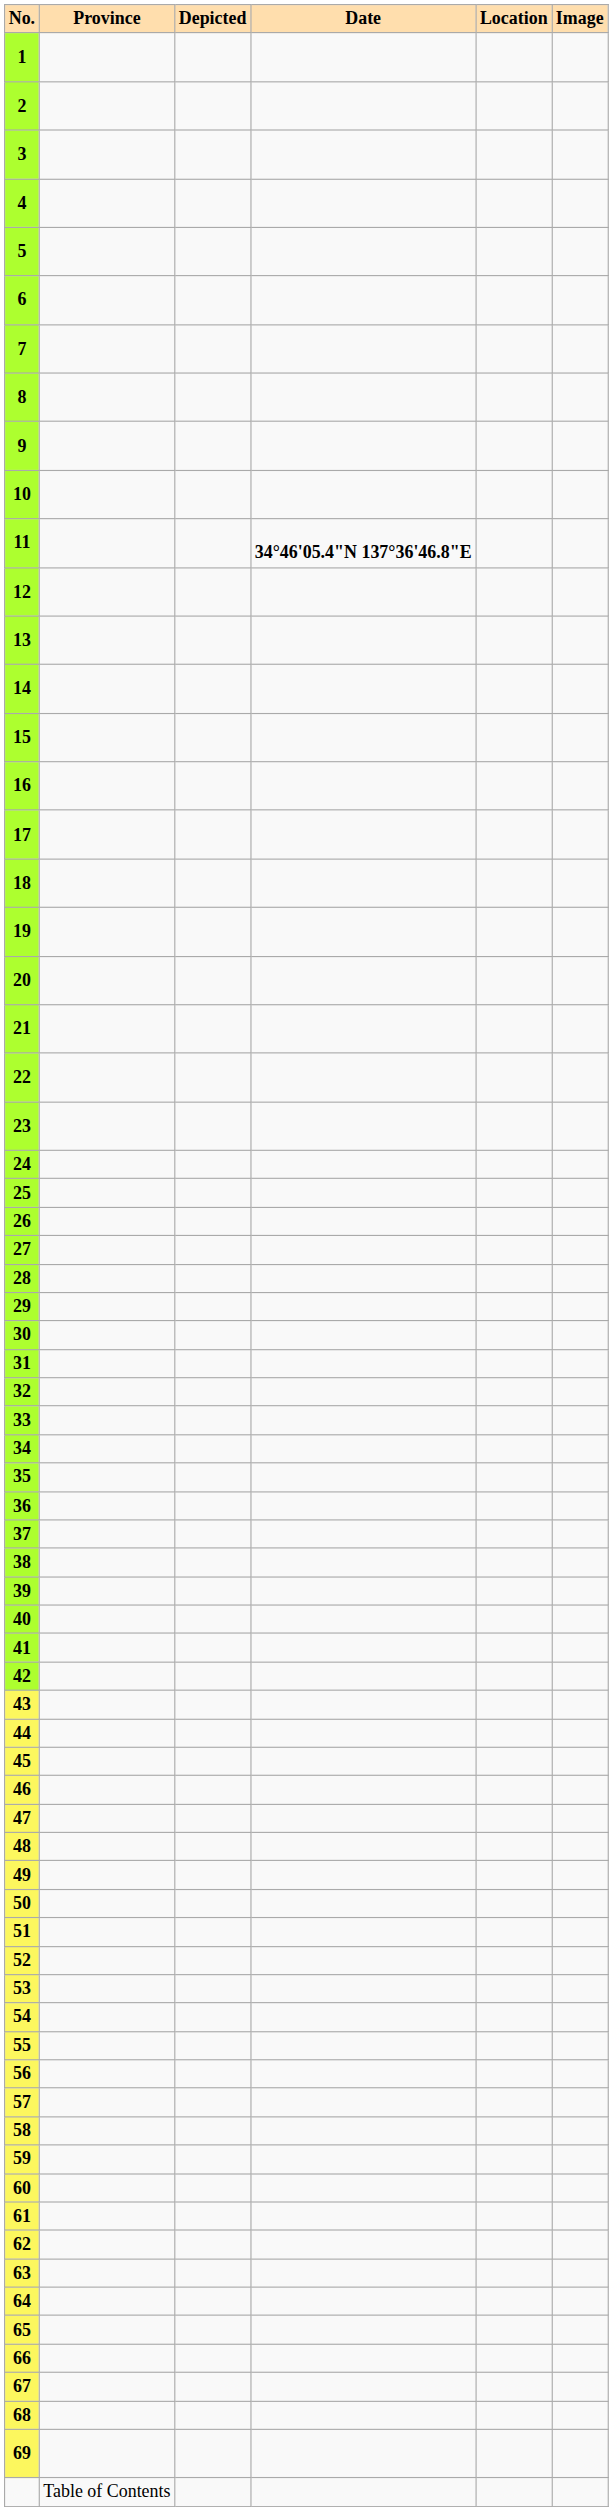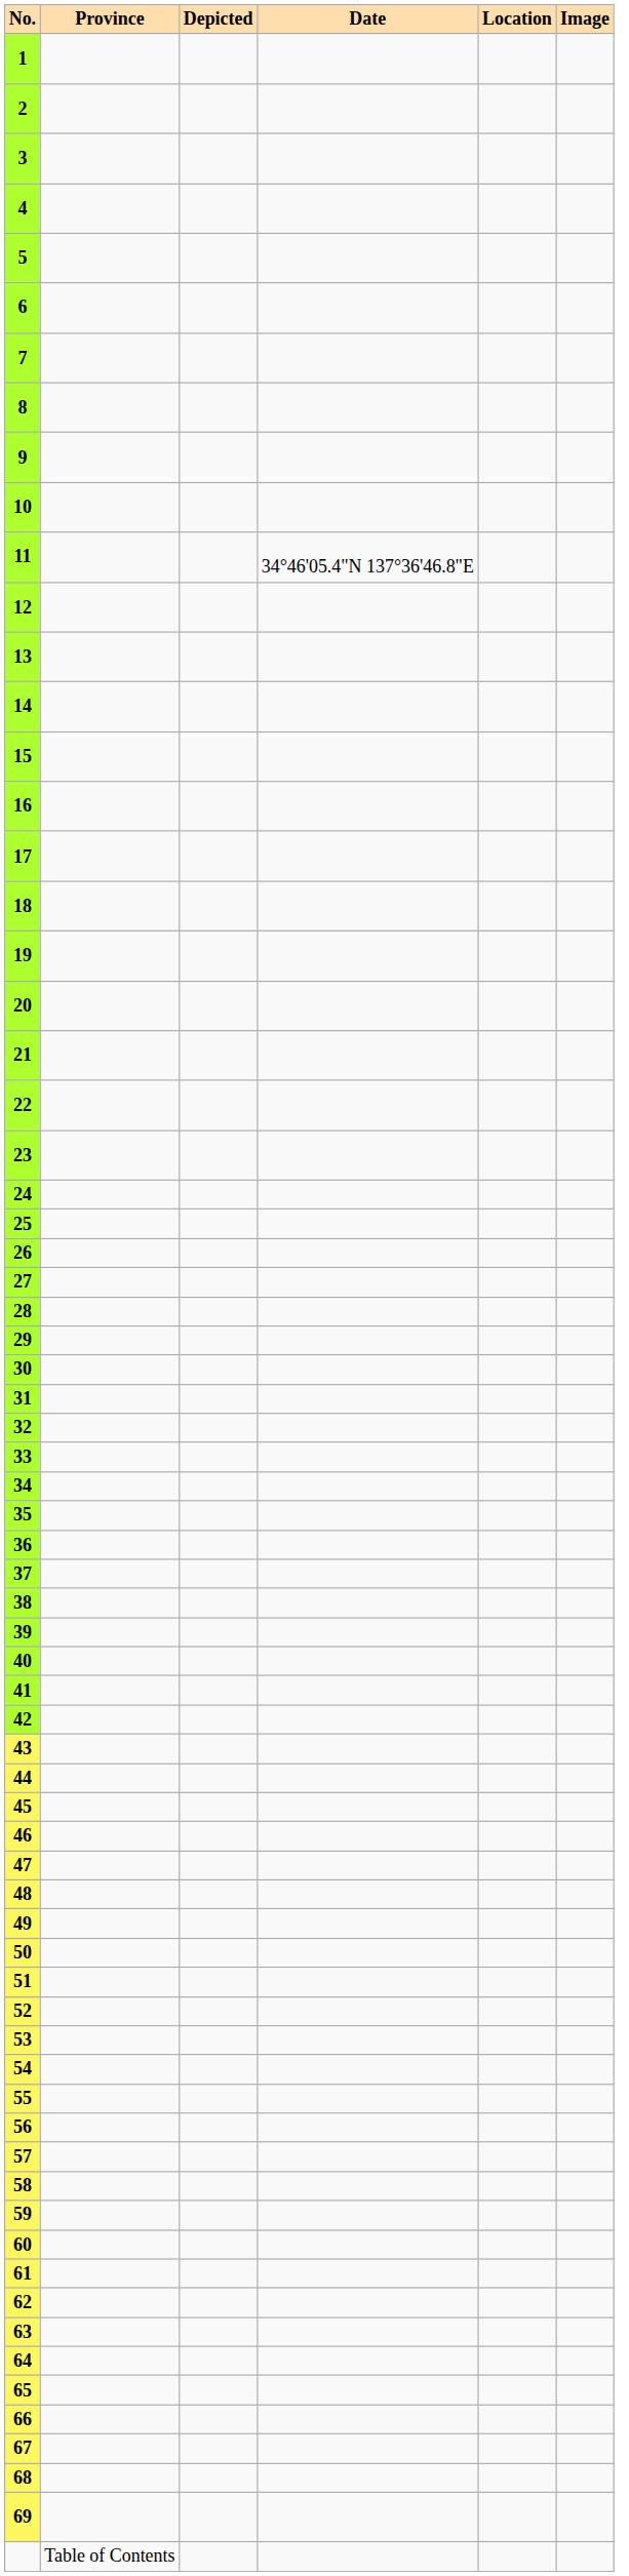11 | Date: bold -> normal
